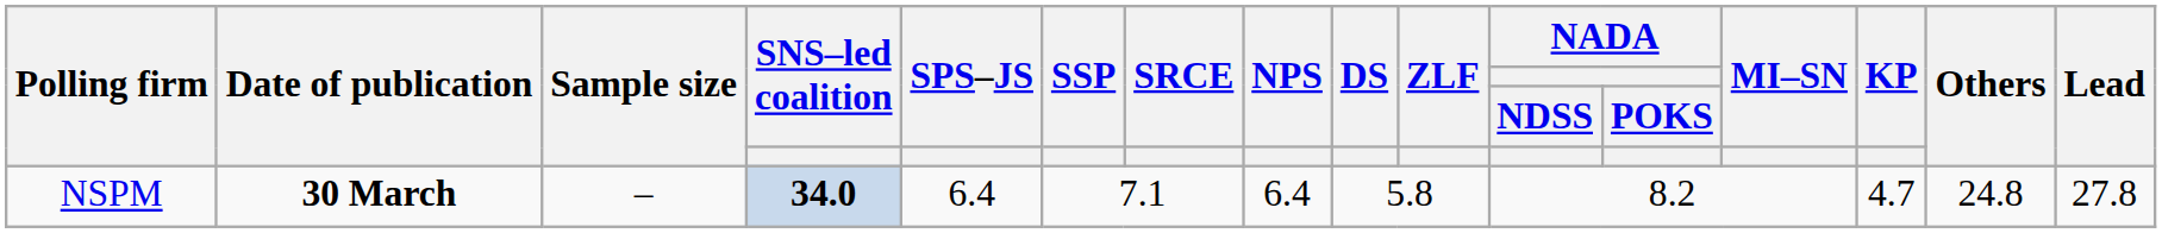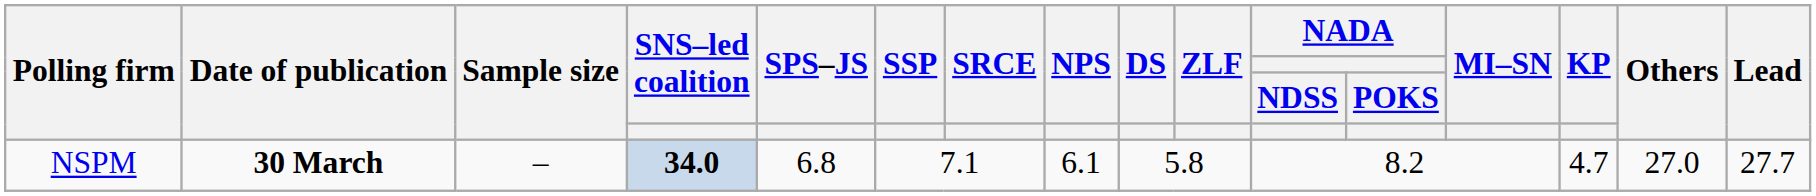NSPM | SPS–JS: 6.4 -> 6.8
NSPM | NPS: 6.4 -> 6.1
NSPM | Others: 24.8 -> 27.0
NSPM | Lead: 27.8 -> 27.7
